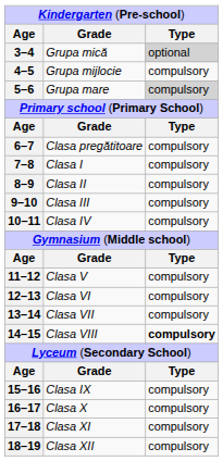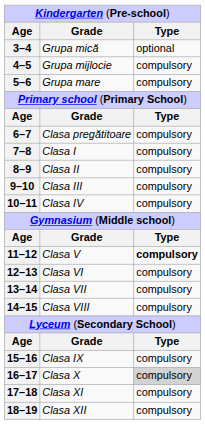Grupa mică | column 3: lightgrey background -> no background
Grupa mare | column 3: lightgrey background -> no background
Clasa V | column 3: normal -> bold
Clasa VIII | column 3: bold -> normal
Clasa X | column 3: no background -> lightgrey background
